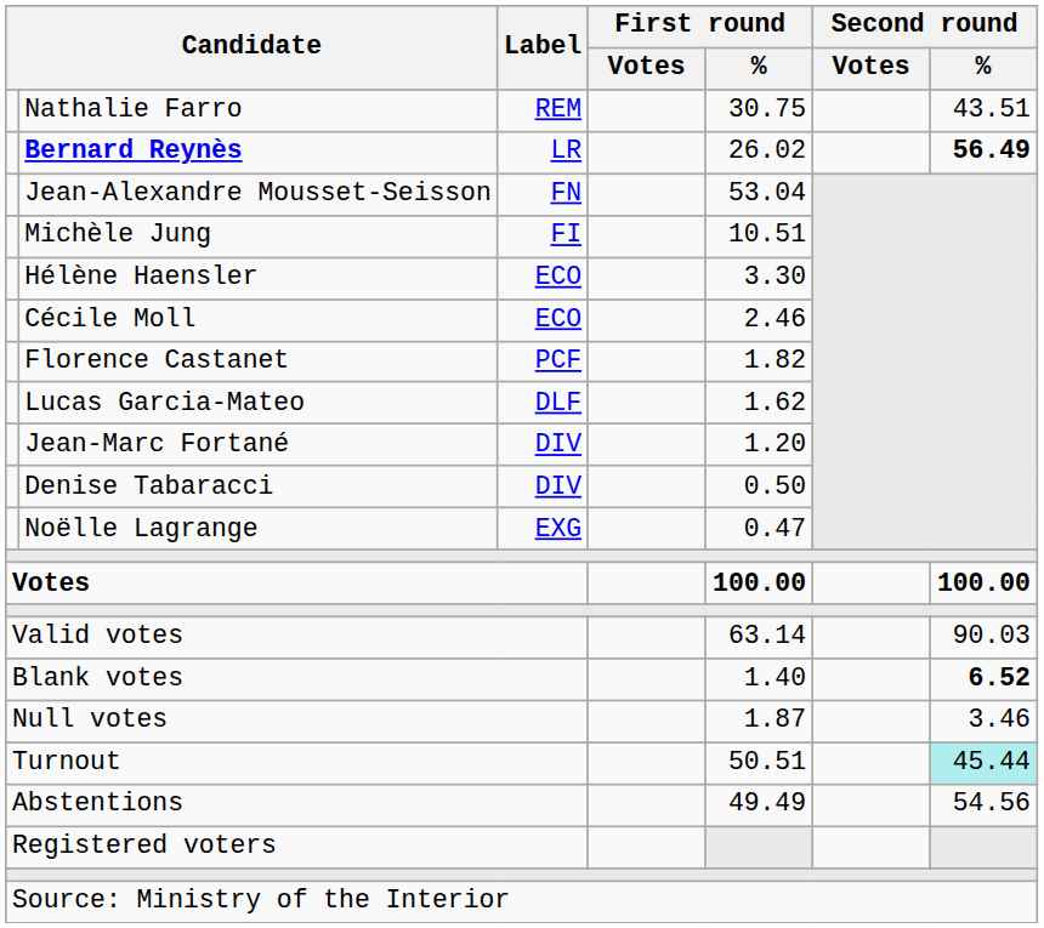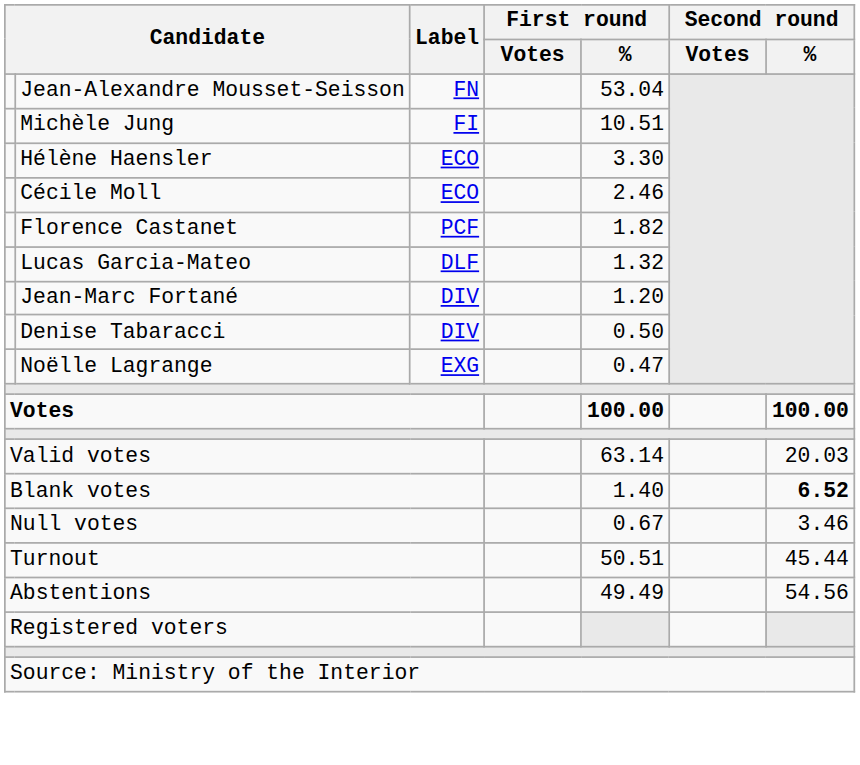- row: Nathalie Farro | REM | 30.75 | 43.51
- row: Bernard Reynès | LR | 26.02 | 56.49
Lucas Garcia-Mateo | First round / %: 1.62 -> 1.32
Valid votes | Second round / %: 90.03 -> 20.03
Null votes | First round / %: 1.87 -> 0.67
Turnout | Second round / %: paleturquoise background -> no background
